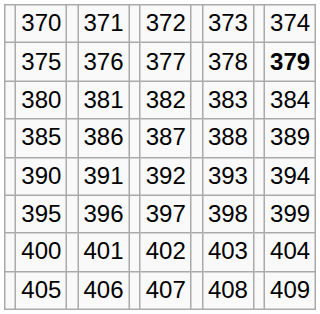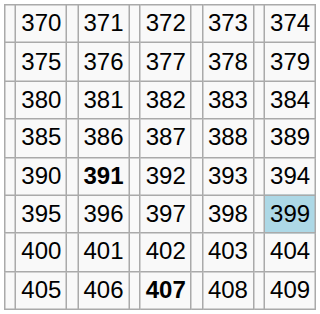375 | column 10: bold -> normal
390 | column 4: normal -> bold
395 | column 10: no background -> lightblue background
405 | column 6: normal -> bold
